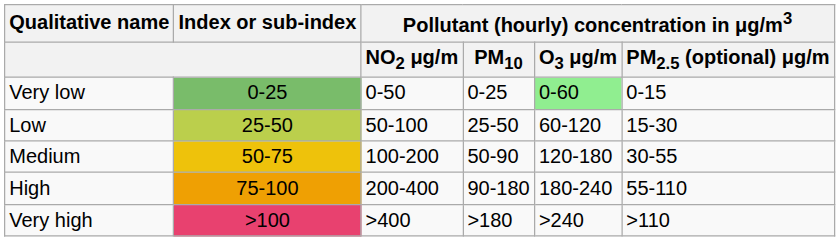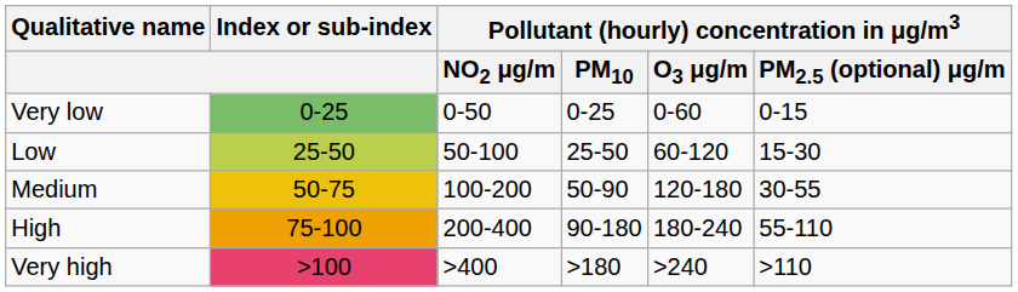Very low | Pollutant (hourly) concentration in μg/m3 / O3 μg/m: lightgreen background -> no background
